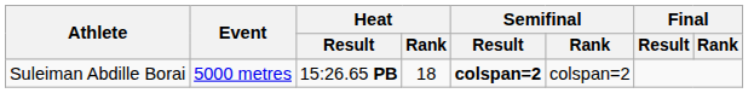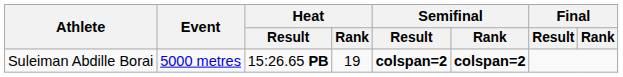Suleiman Abdille Borai | Heat / Rank: 18 -> 19
Suleiman Abdille Borai | Semifinal / Rank: normal -> bold
